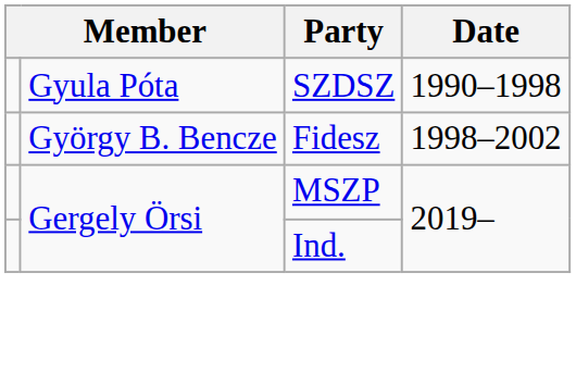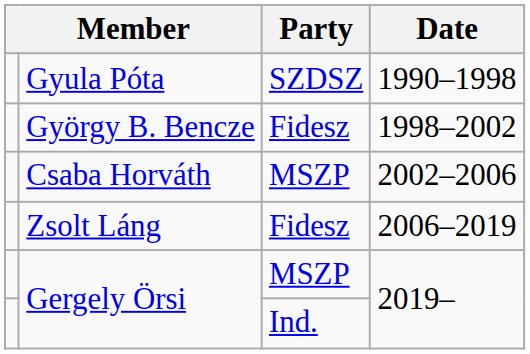+ row: Csaba Horváth | MSZP | 2002–2006
+ row: Zsolt Láng | Fidesz | 2006–2019
